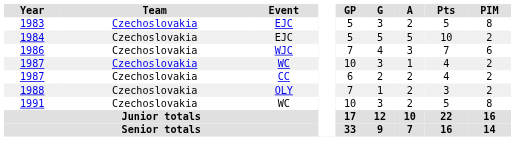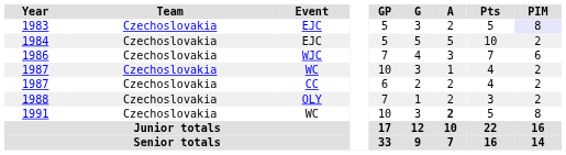1983 | PIM: no background -> lavender background
1991 | A: normal -> bold
